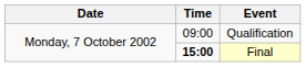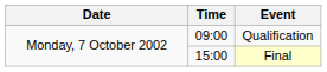Final | Time: bold -> normal
